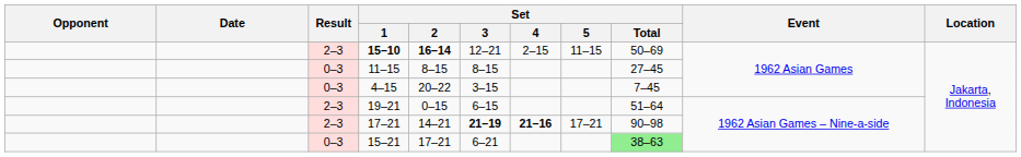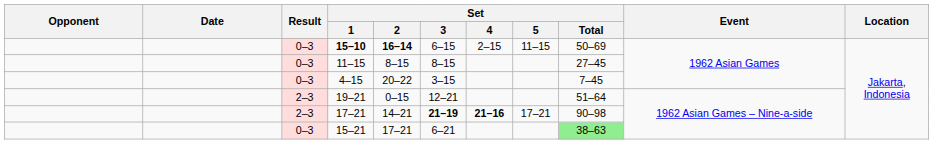15–10 | Result: 2–3 -> 0–3
15–10 | Set / 3: 12–21 -> 6–15
19–21 | Set / 3: 6–15 -> 12–21
